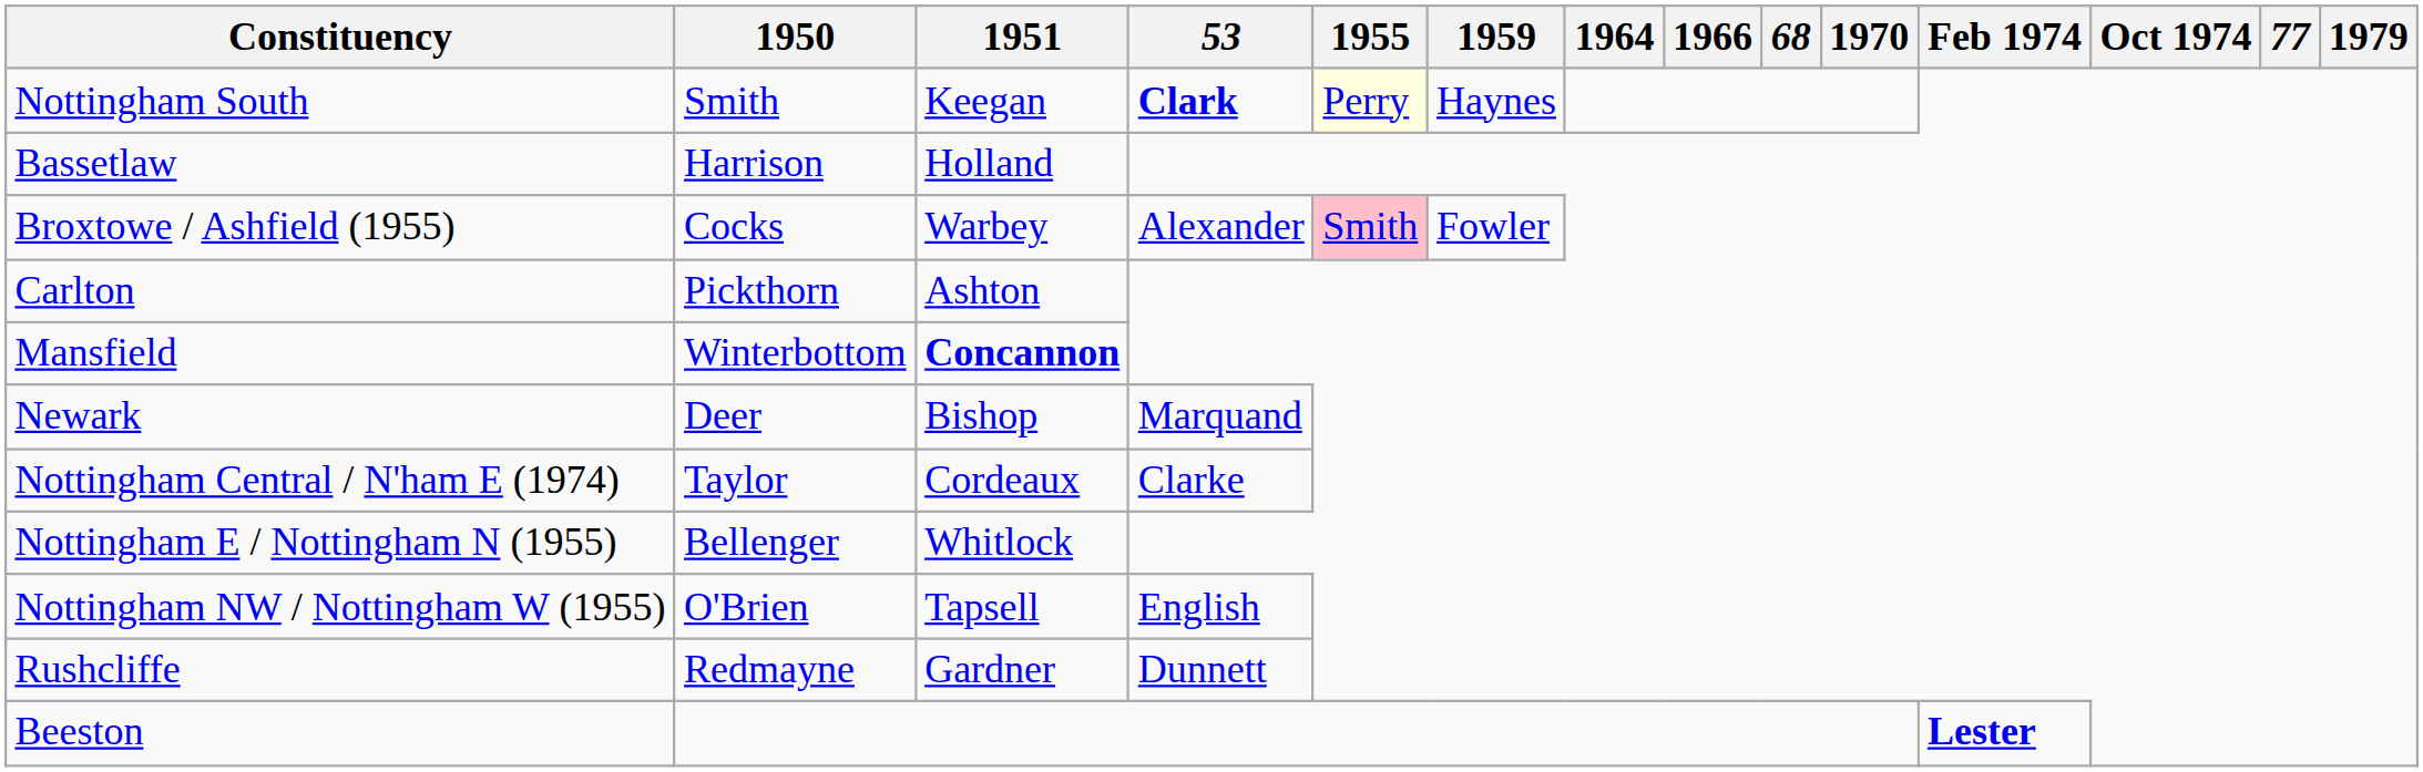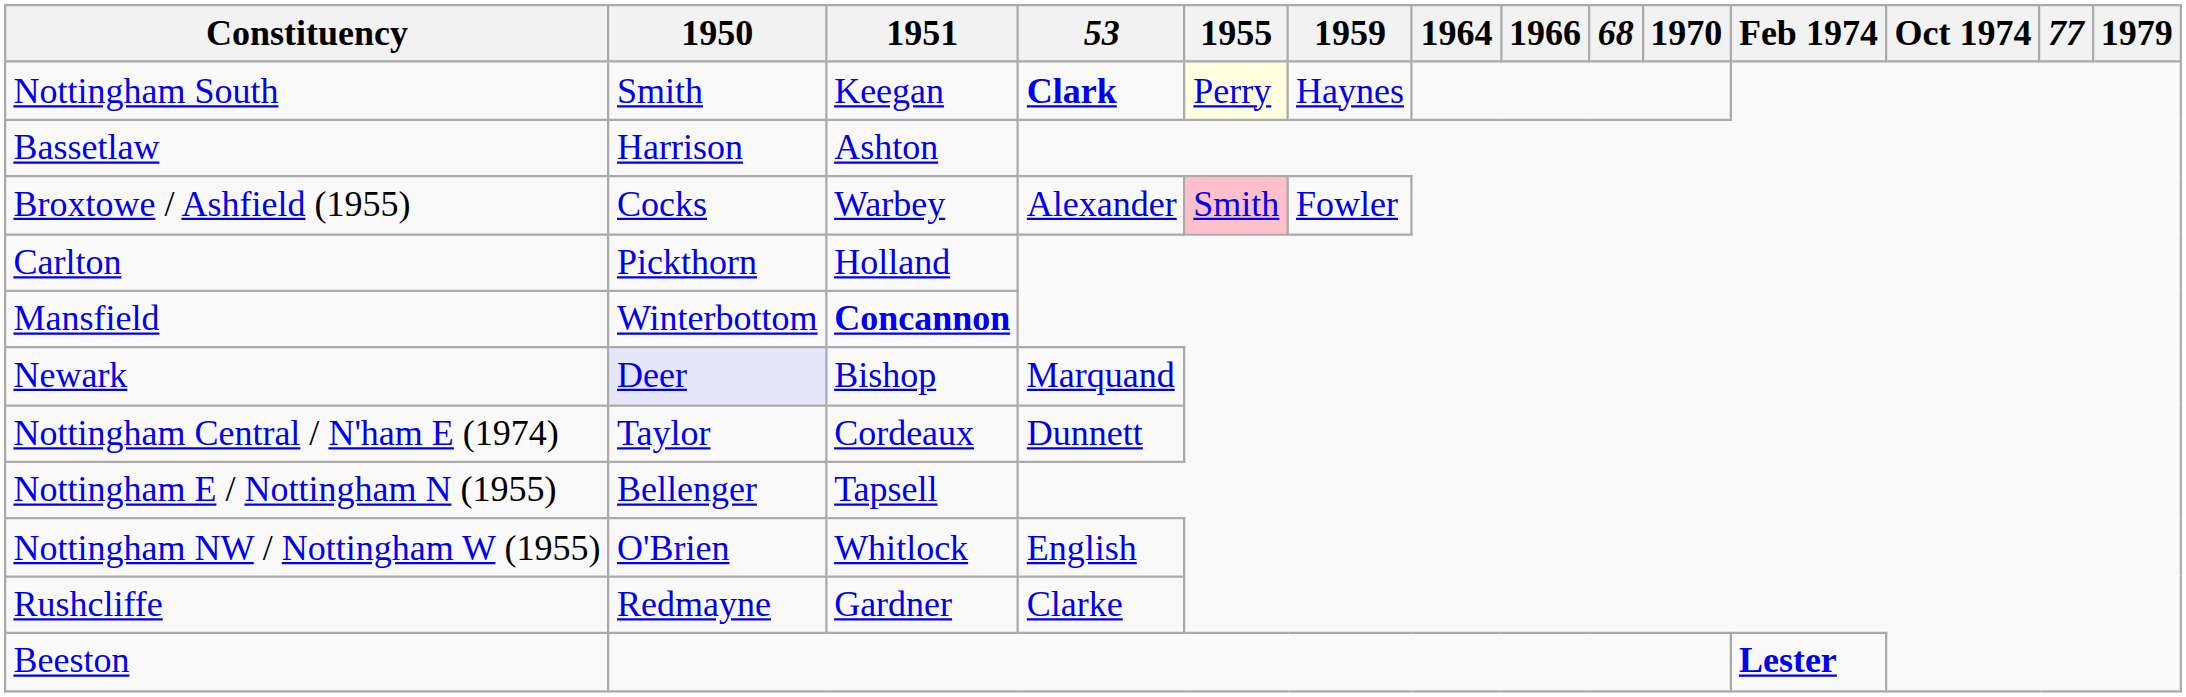Bassetlaw | 1951: Holland -> Ashton
Carlton | 1951: Ashton -> Holland
Newark | 1950: no background -> lavender background
Nottingham Central / N'ham E (1974) | 53: Clarke -> Dunnett
Nottingham E / Nottingham N (1955) | 1951: Whitlock -> Tapsell
Nottingham NW / Nottingham W (1955) | 1951: Tapsell -> Whitlock
Rushcliffe | 53: Dunnett -> Clarke
